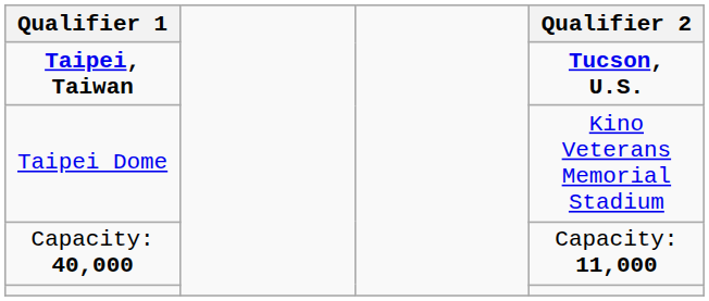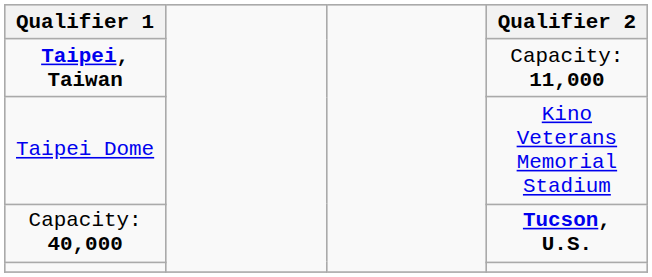Taipei, Taiwan | Qualifier 2: Tucson, U.S. -> Capacity: 11,000
Capacity: 40,000 | Qualifier 2: Capacity: 11,000 -> Tucson, U.S.
